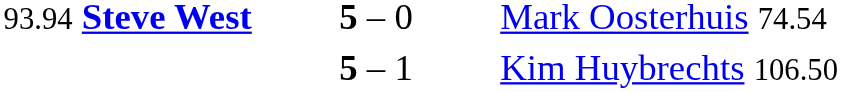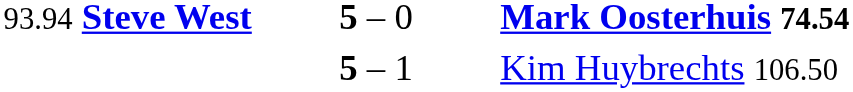93.94 Steve West | column 3: normal -> bold
